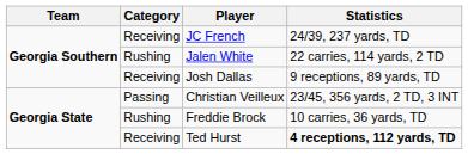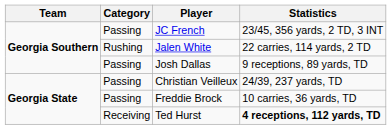JC French | Category: Receiving -> Passing
JC French | Statistics: 24/39, 237 yards, TD -> 23/45, 356 yards, 2 TD, 3 INT
Josh Dallas | Category: Receiving -> Passing
Christian Veilleux | Statistics: 23/45, 356 yards, 2 TD, 3 INT -> 24/39, 237 yards, TD
Freddie Brock | Category: Rushing -> Passing
